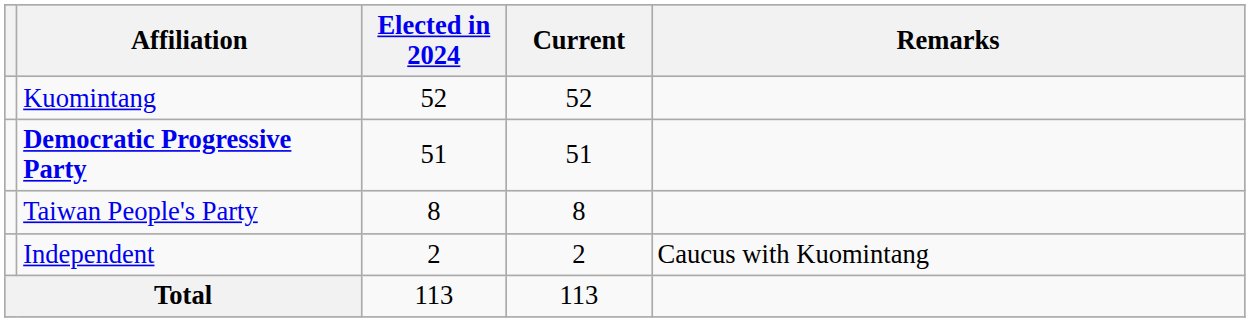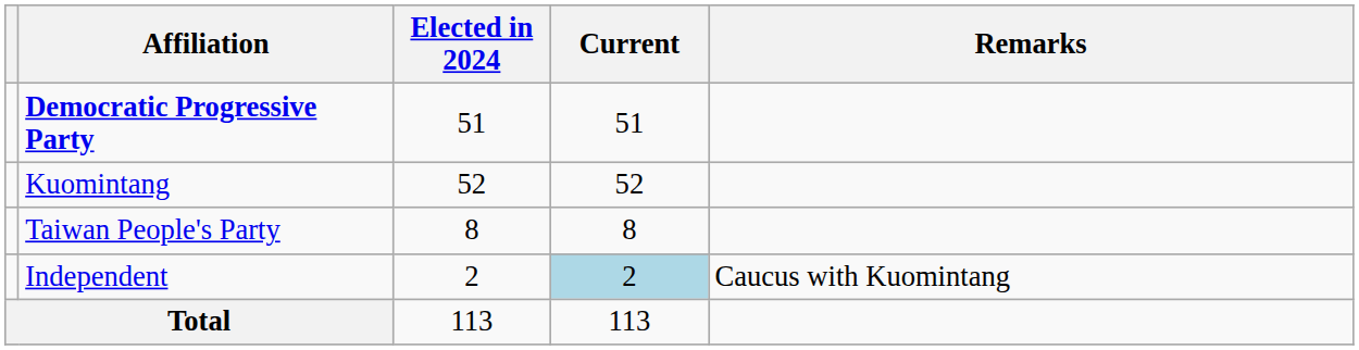rows swapped: Kuomintang <-> Democratic Progressive Party
Independent | Current: no background -> lightblue background
